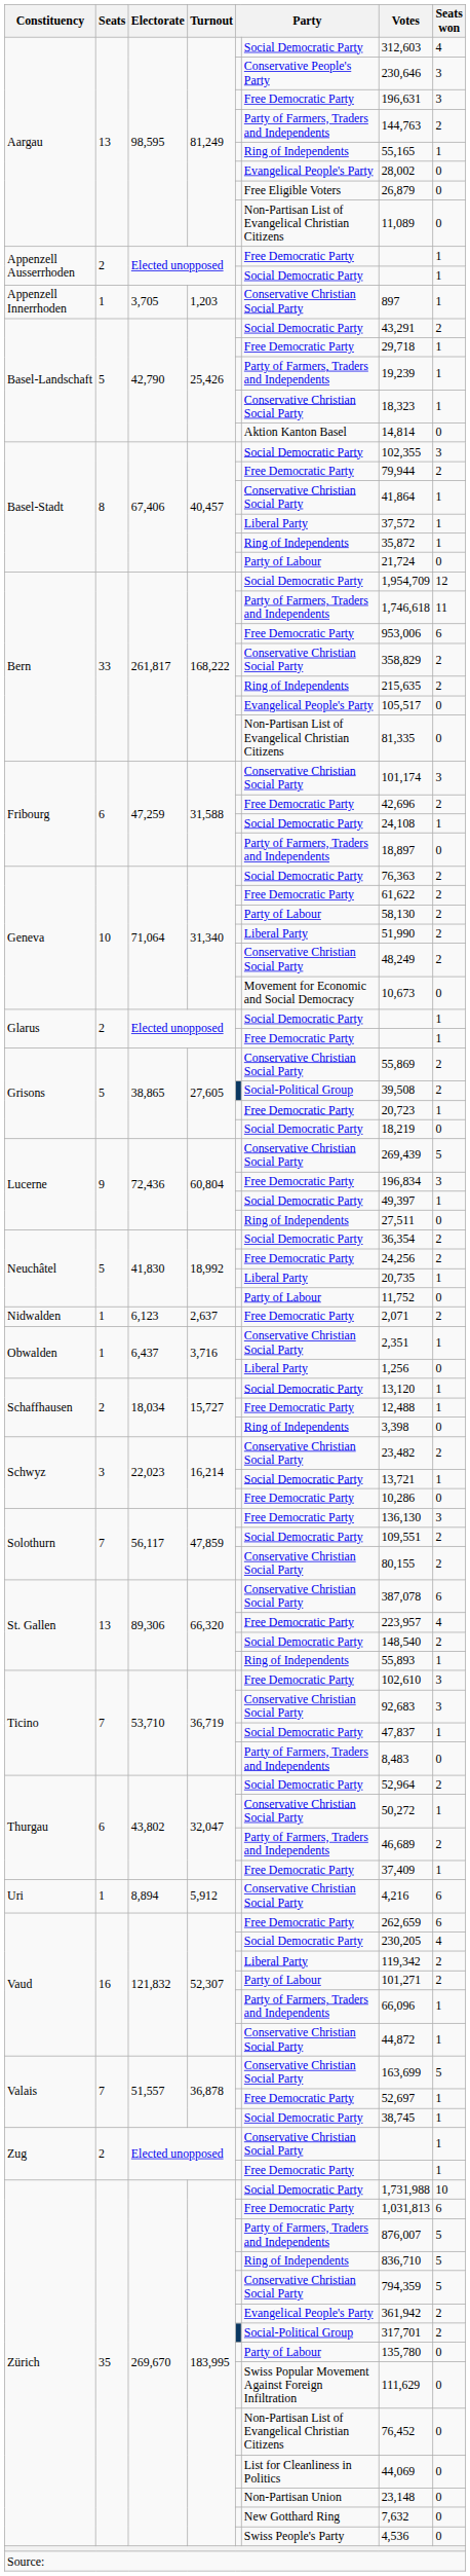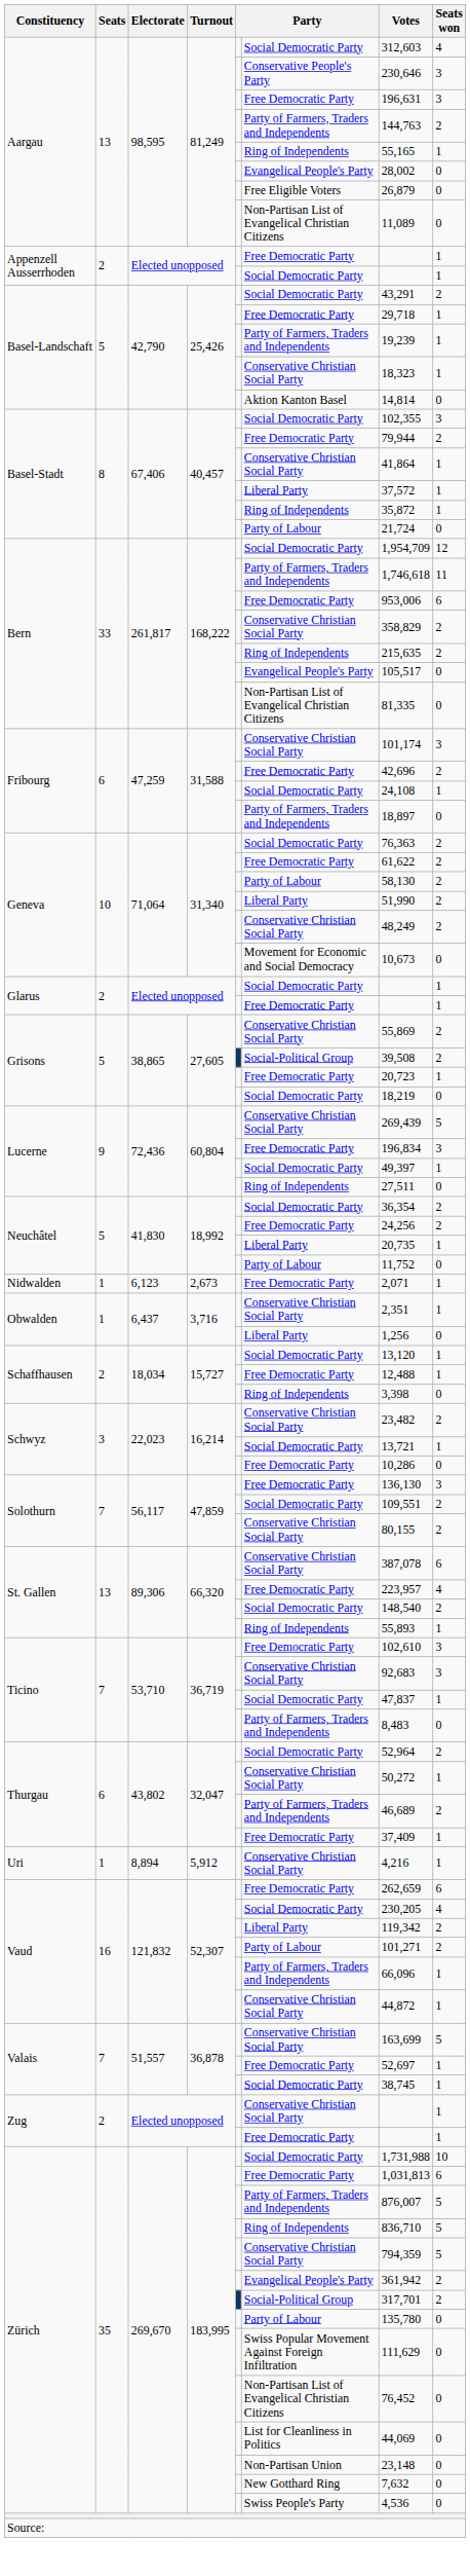- row: Appenzell Innerrhoden | 1 | 3,705 | 1,203 | Conservative Christian Social Party | 897 | 1
Nidwalden | Turnout: 2,637 -> 2,673
Nidwalden | Seats won: 2 -> 1
Uri | Seats won: 6 -> 1
